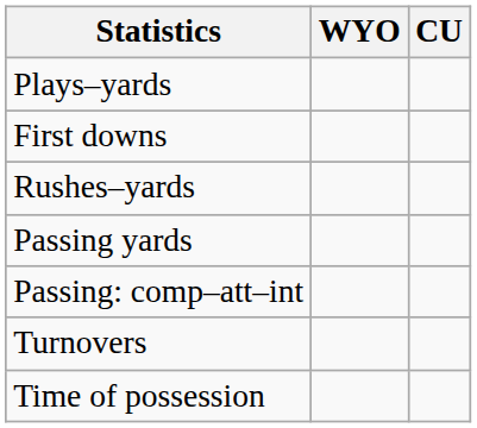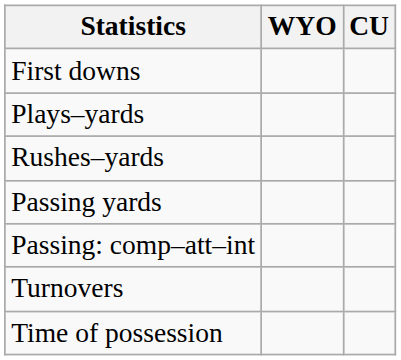rows swapped: First downs <-> Plays–yards
